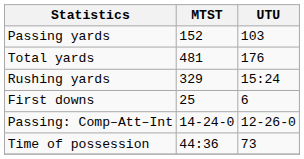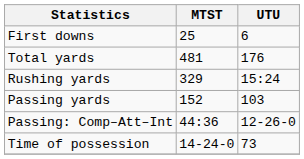rows swapped: First downs <-> Passing yards
Passing: Comp–Att–Int | MTST: 14-24-0 -> 44:36
Time of possession | MTST: 44:36 -> 14-24-0
